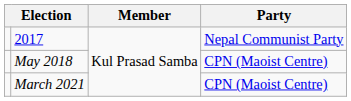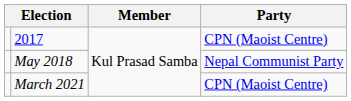2017 | Party: Nepal Communist Party -> CPN (Maoist Centre)
May 2018 | Party: CPN (Maoist Centre) -> Nepal Communist Party
